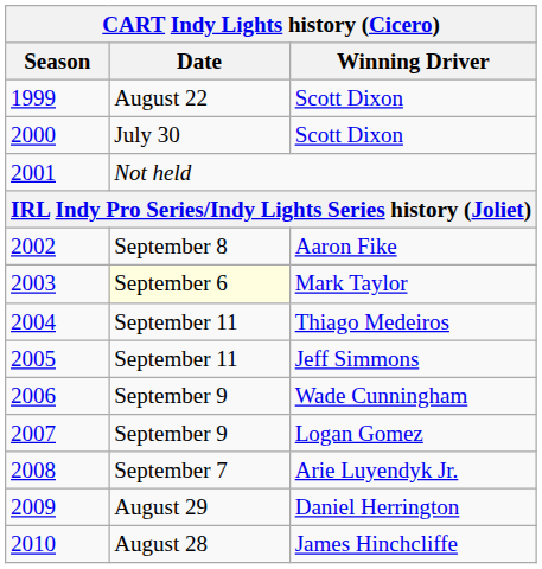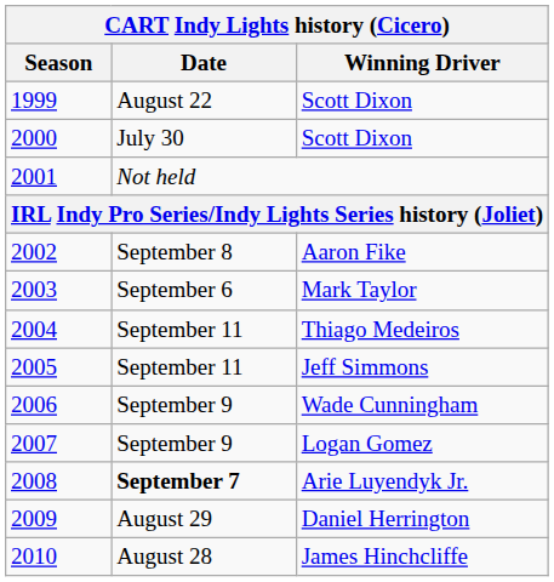Mark Taylor | Date: lightyellow background -> no background
Arie Luyendyk Jr. | Date: normal -> bold
